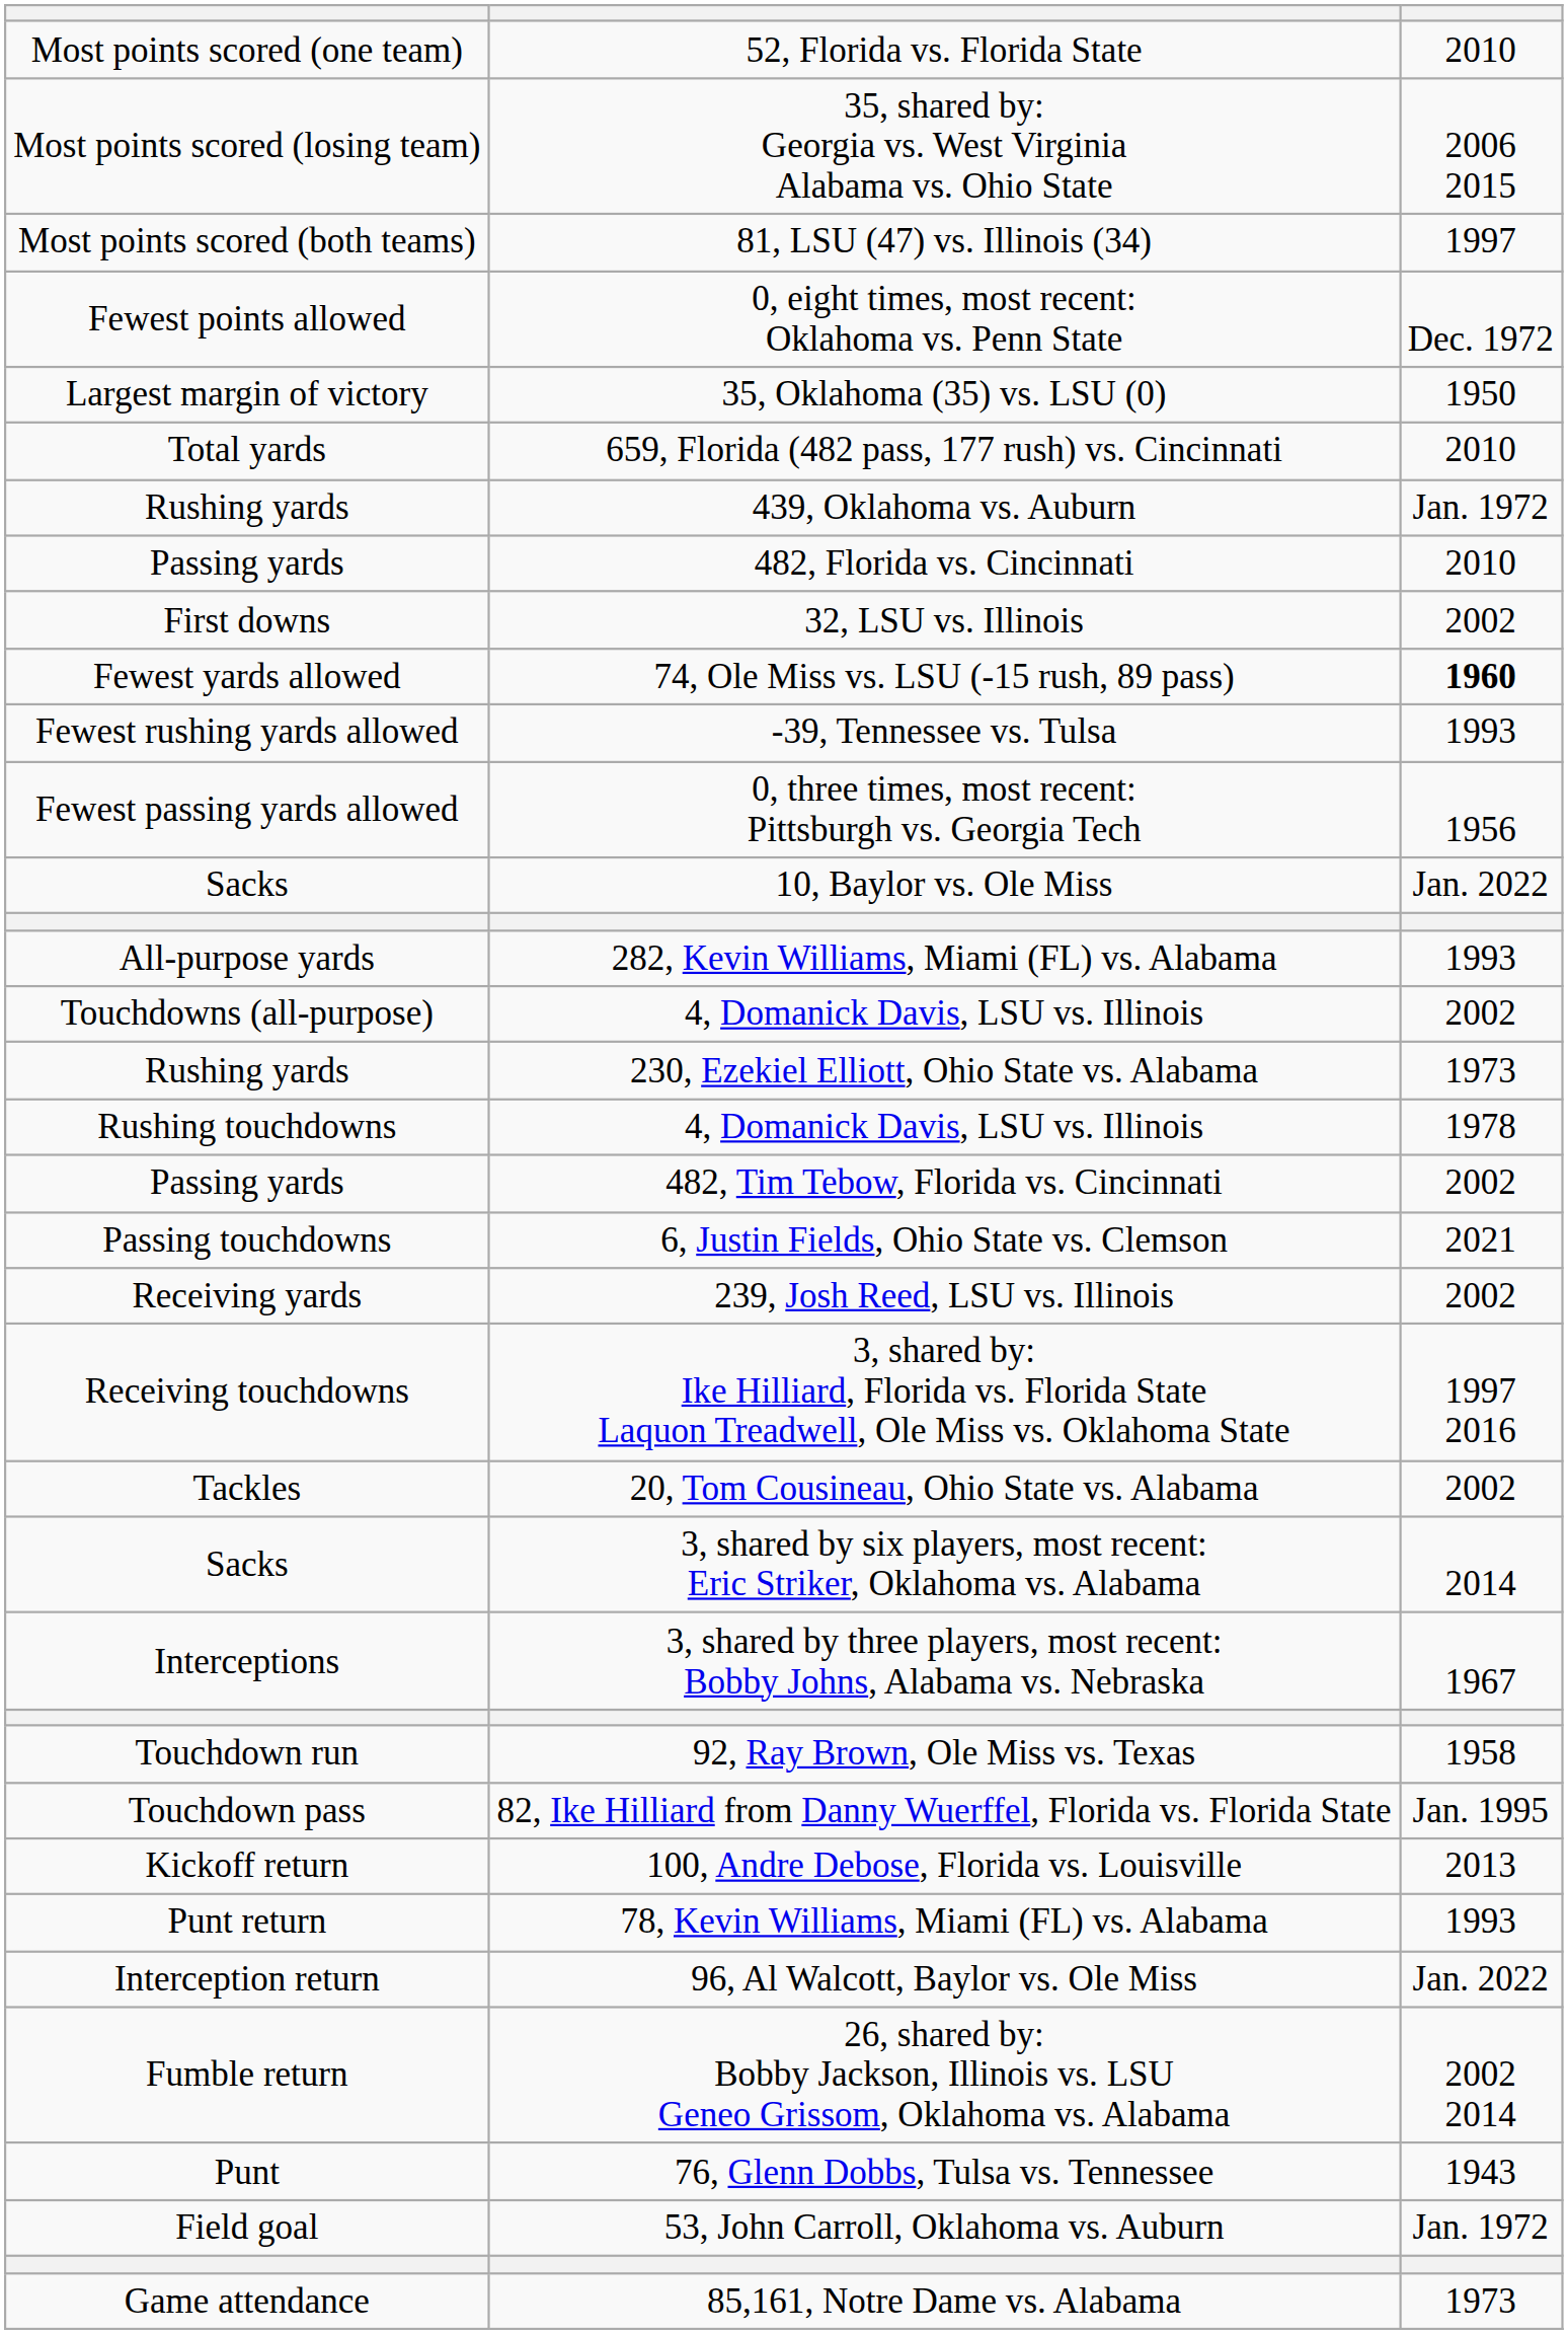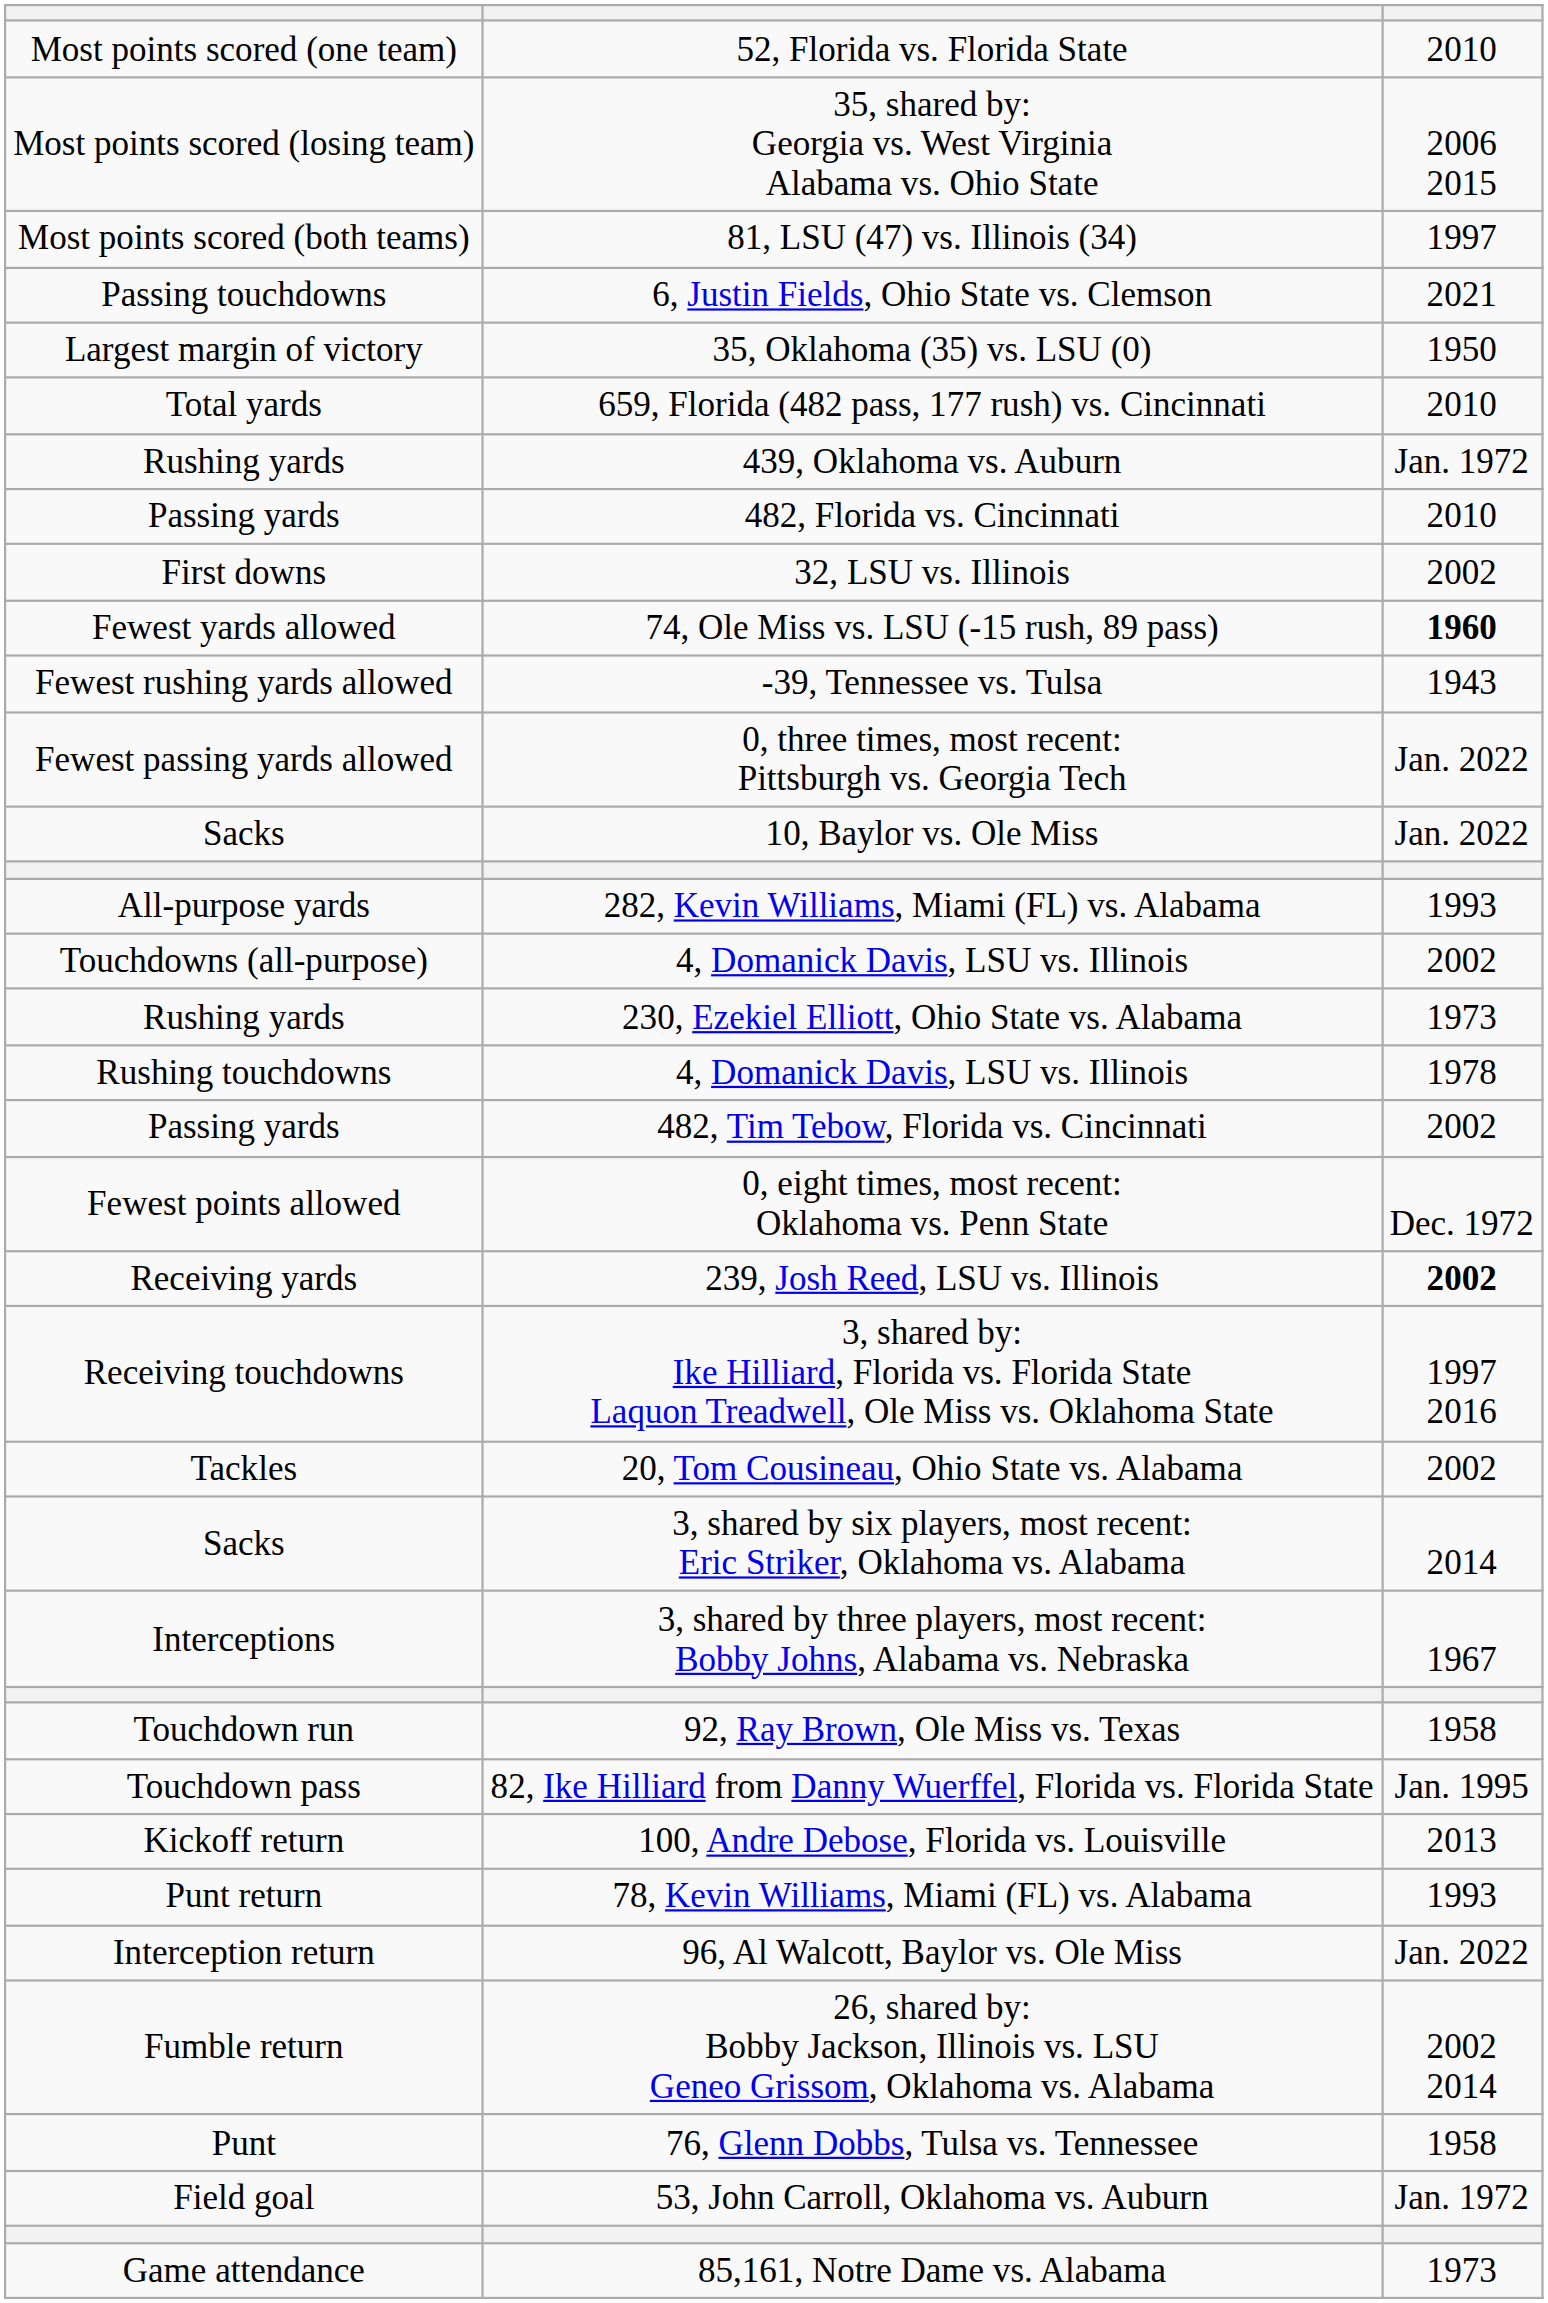rows swapped: 0, eight times, most recent: Oklahoma vs. Penn State <-> 6, Justin Fields, Ohio State vs. Clemson
-39, Tennessee vs. Tulsa | column 3: 1993 -> 1943
0, three times, most recent: Pittsburgh vs. Georgia Tech | column 3: 1956 -> Jan. 2022
239, Josh Reed, LSU vs. Illinois | column 3: normal -> bold
76, Glenn Dobbs, Tulsa vs. Tennessee | column 3: 1943 -> 1958
